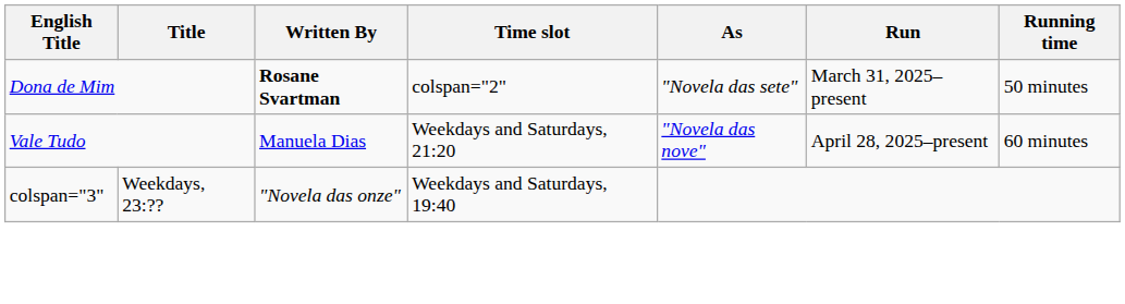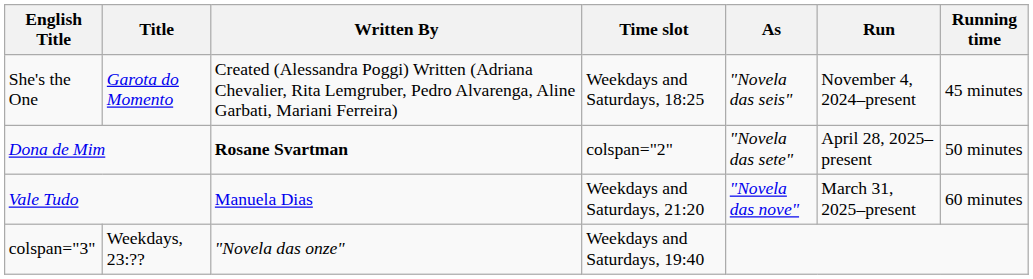+ row: She's the One | Garota do Momento | Created (Alessandra Poggi) Written (Adriana Chevalier, Rita Lemgruber, Pedro Alvarenga, Aline Garbati, Mariani Ferreira) | Weekdays and Saturdays, 18:25 | "Novela das seis" | November 4, 2024–present | 45 minutes
Dona de Mim | Run: March 31, 2025–present -> April 28, 2025–present
Vale Tudo | Run: April 28, 2025–present -> March 31, 2025–present
